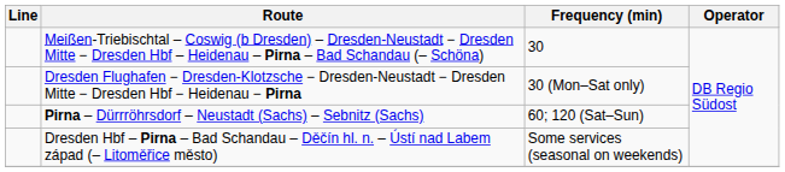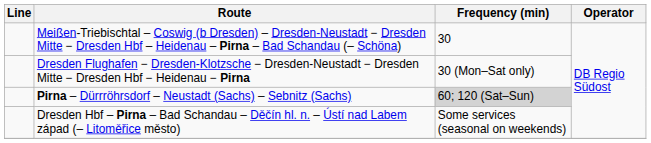Pirna – Dürrröhrsdorf – Neustadt (Sachs) – Sebnitz (Sachs) | Frequency (min): no background -> lightgrey background
